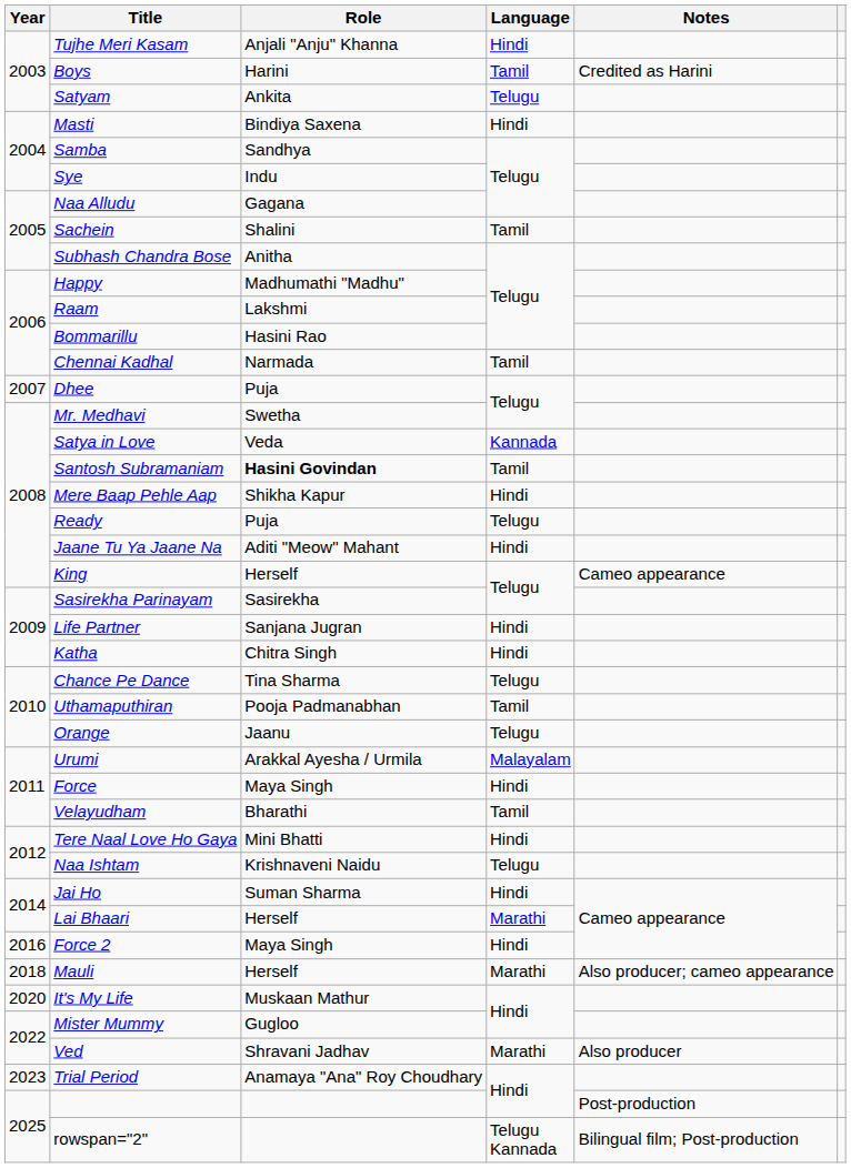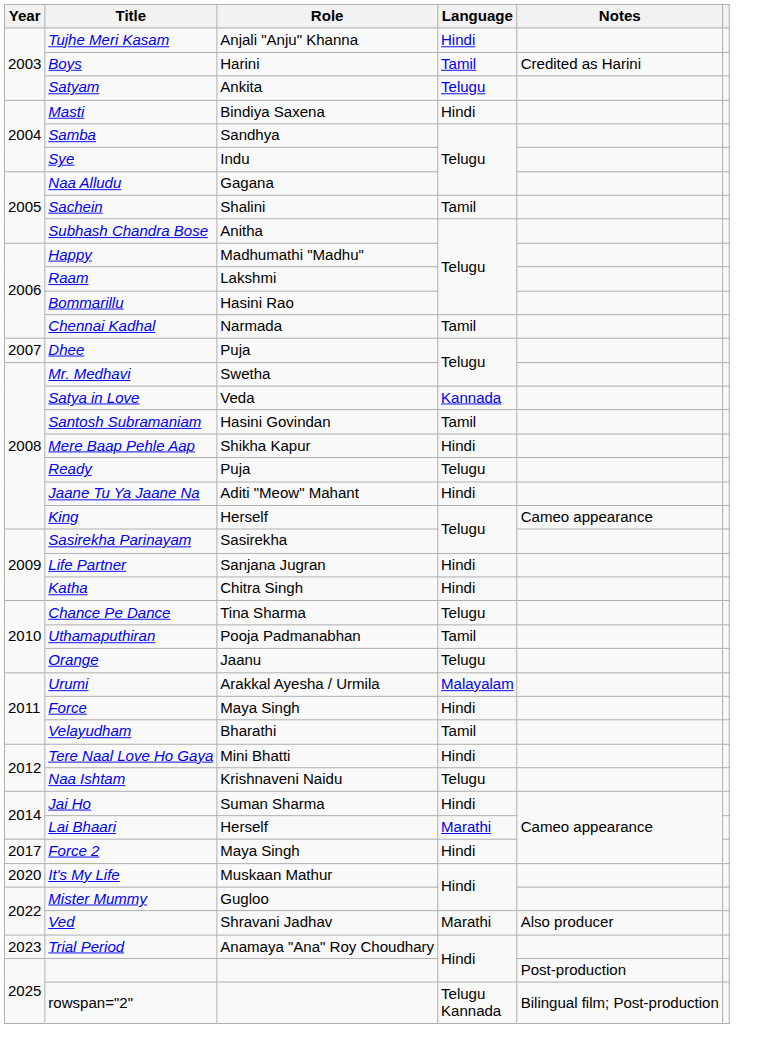Santosh Subramaniam | Role: bold -> normal
Force 2 | Year: 2016 -> 2017
- row: 2018 | Mauli | Herself | Marathi | Also producer; cameo appearance
